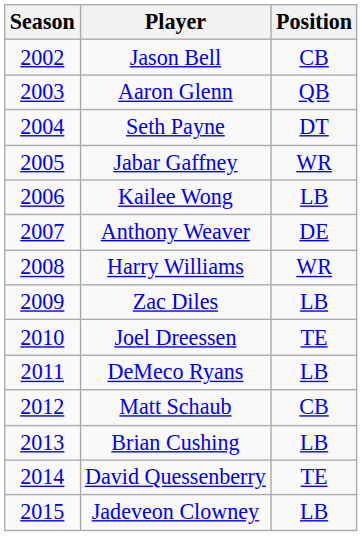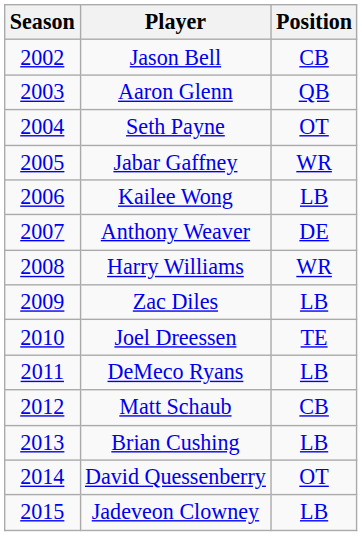Seth Payne | Position: DT -> OT
David Quessenberry | Position: TE -> OT
